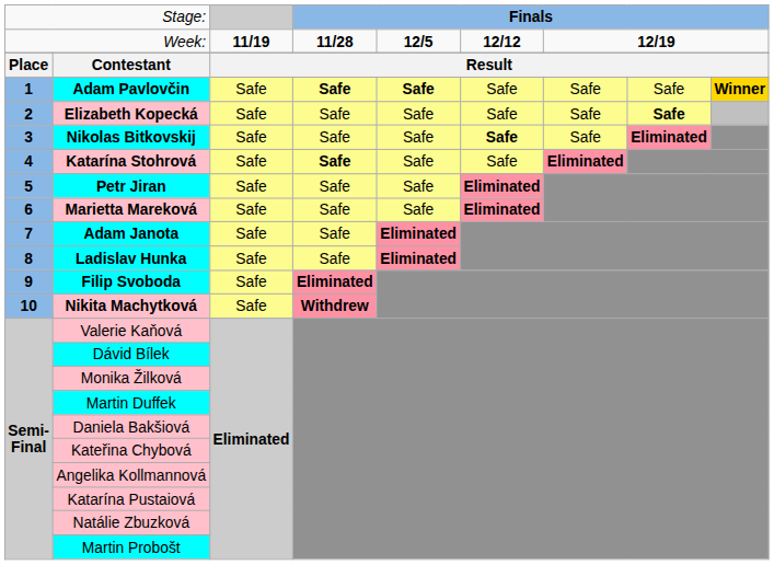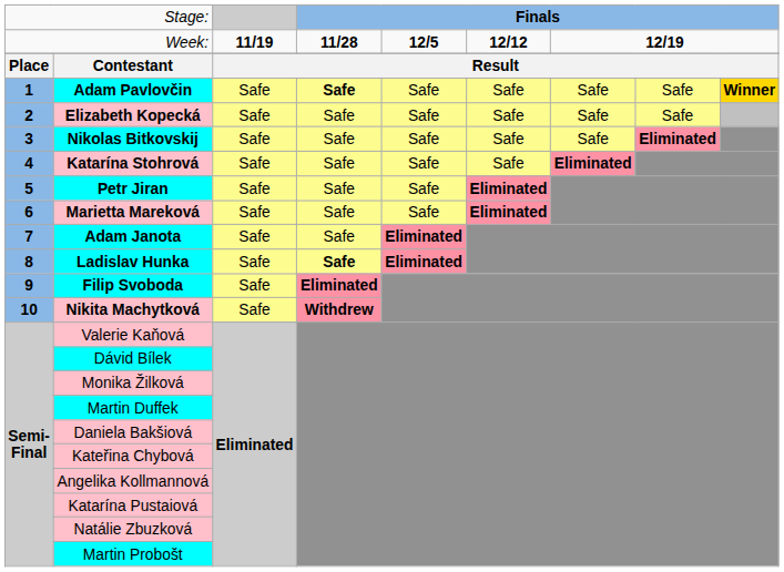Adam Pavlovčin | column 5: bold -> normal
Elizabeth Kopecká | column 8: bold -> normal
Nikolas Bitkovskij | column 6: bold -> normal
Katarína Stohrová | column 4: bold -> normal
Ladislav Hunka | column 4: normal -> bold
